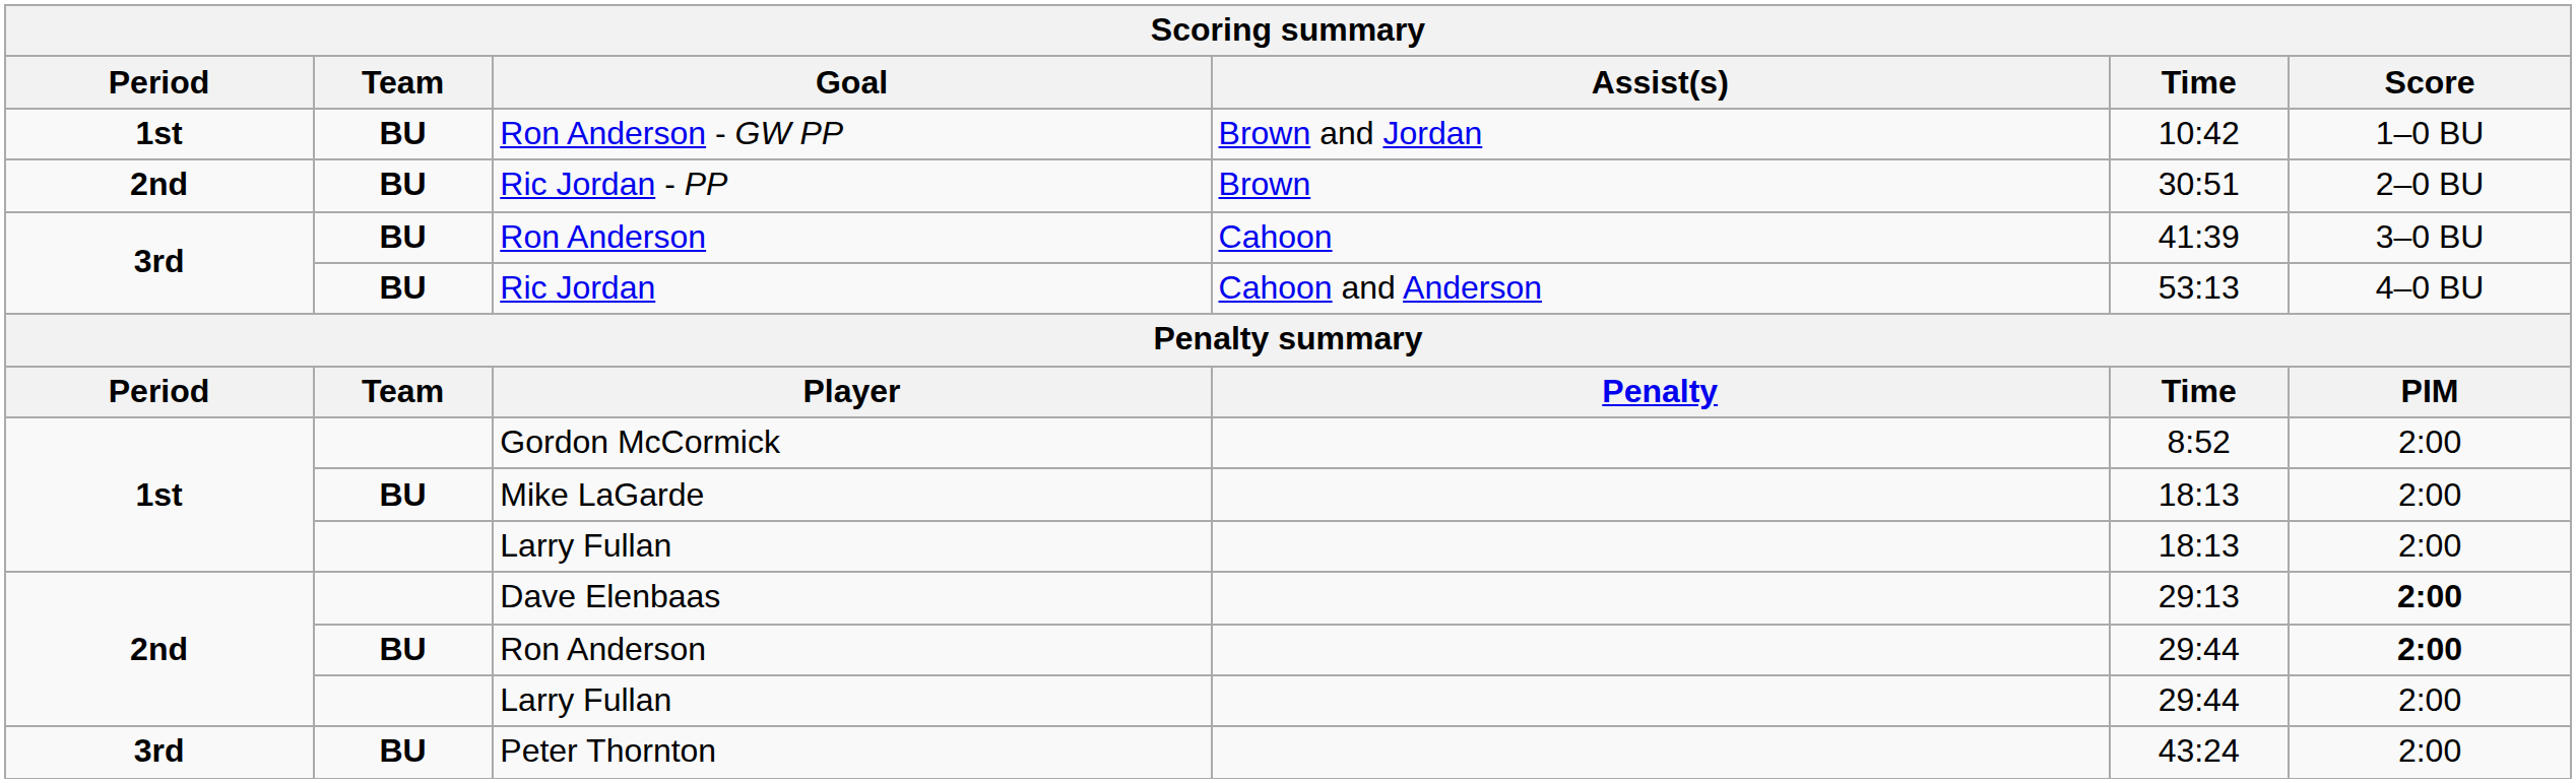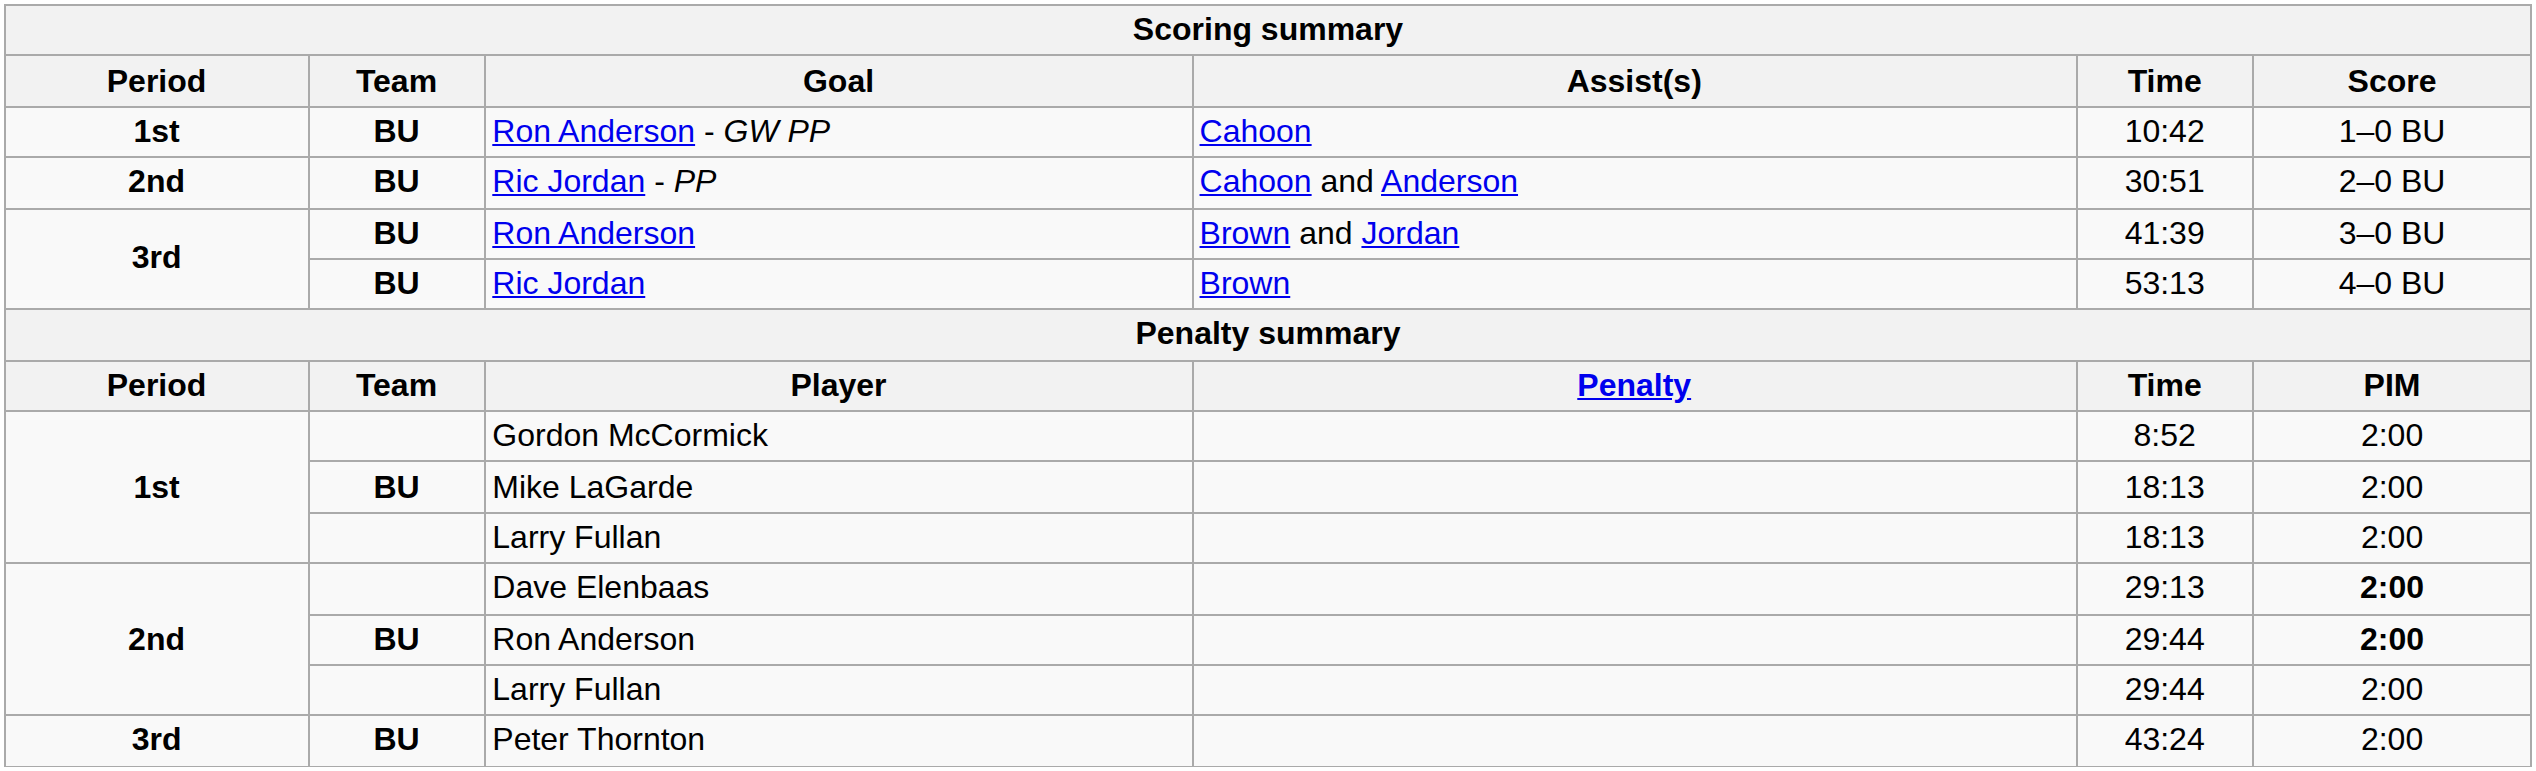Ron Anderson - GW PP | Assist(s): Brown and Jordan -> Cahoon
Ric Jordan - PP | Assist(s): Brown -> Cahoon and Anderson
3rd / Ron Anderson | Assist(s): Cahoon -> Brown and Jordan
Ric Jordan | Assist(s): Cahoon and Anderson -> Brown
